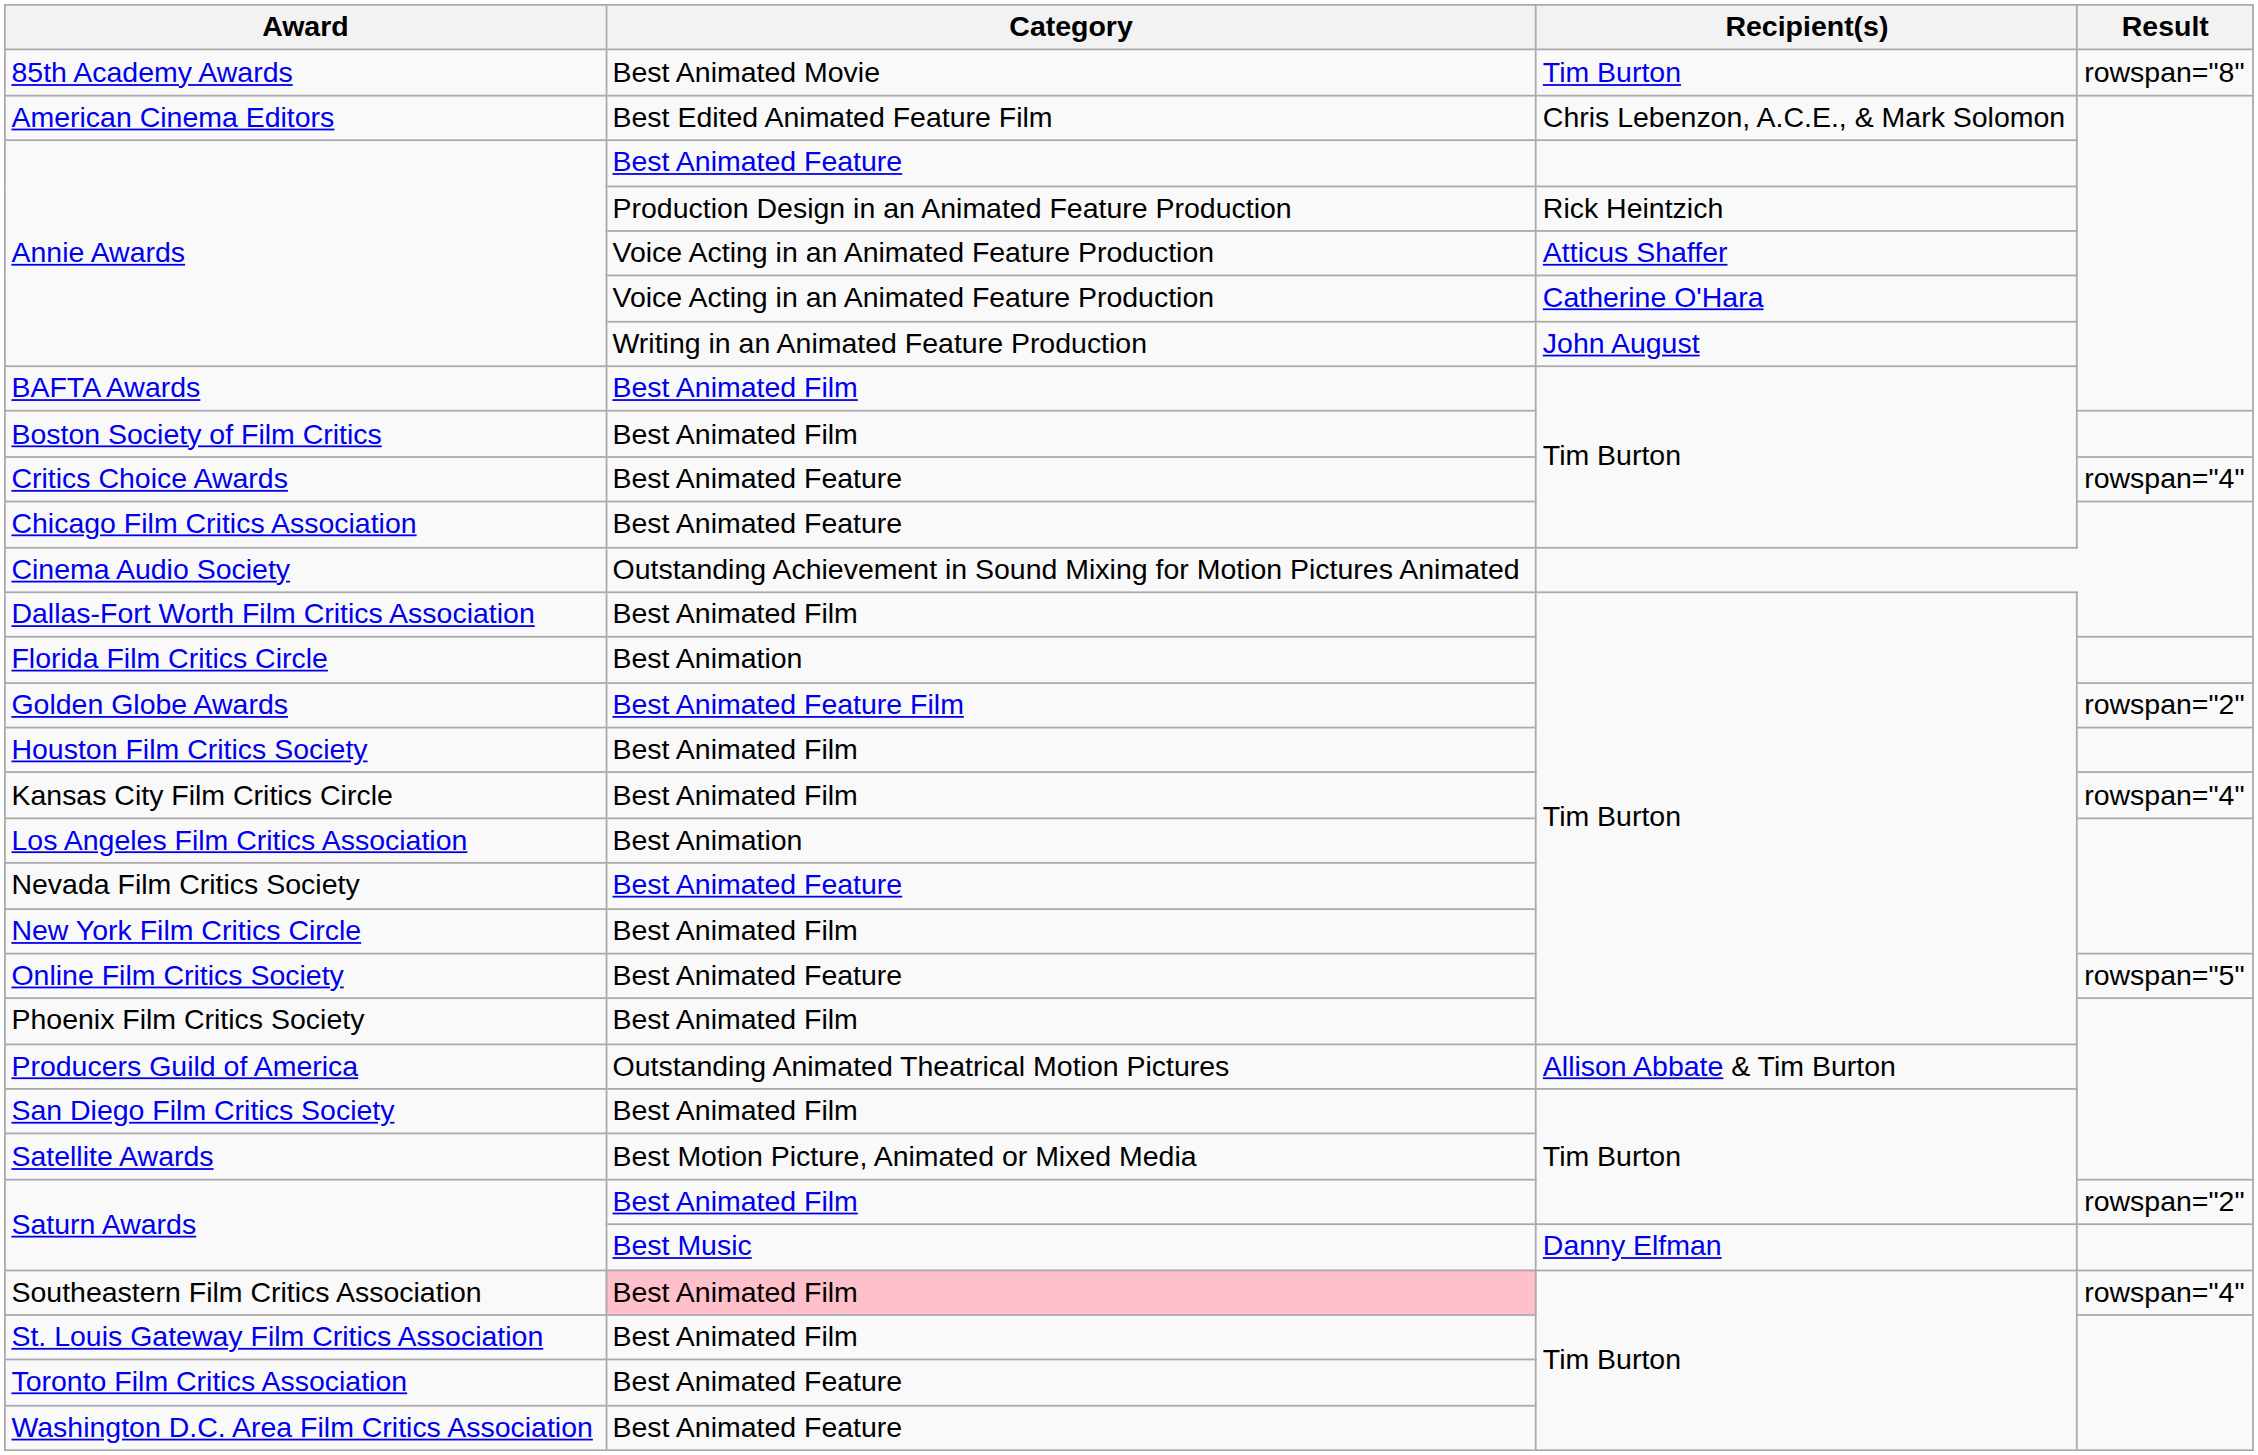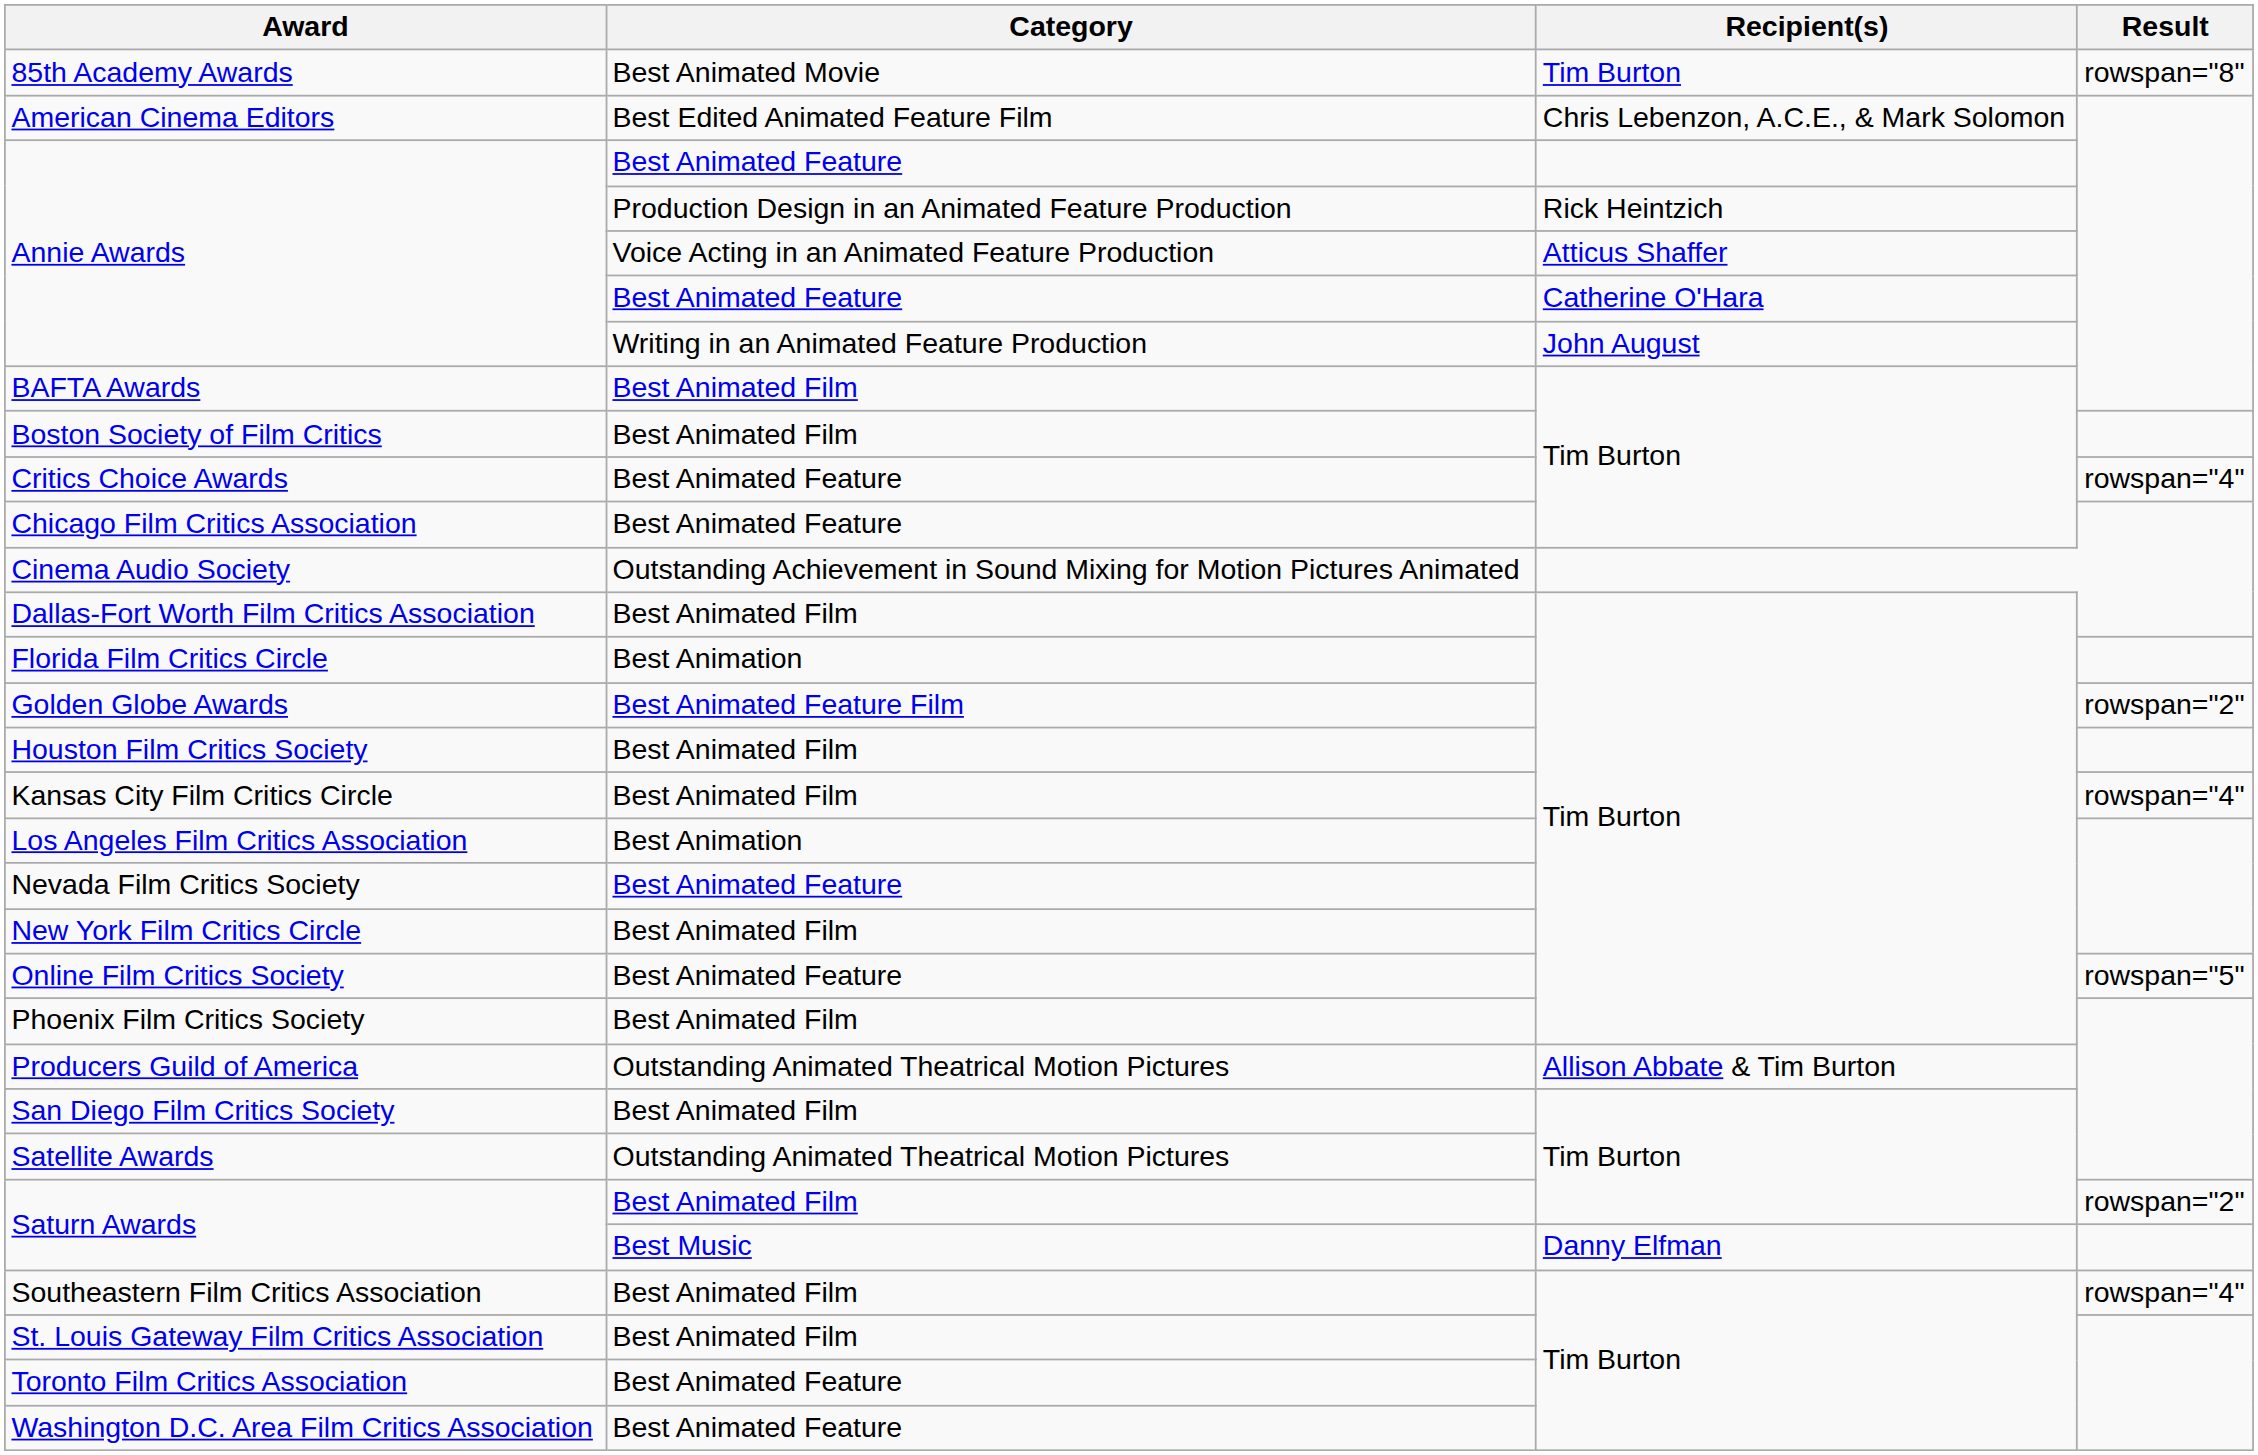Annie Awards / Catherine O'Hara | Category: Voice Acting in an Animated Feature Production -> Best Animated Feature
Satellite Awards | Category: Best Motion Picture, Animated or Mixed Media -> Outstanding Animated Theatrical Motion Pictures
Southeastern Film Critics Association | Category: pink background -> no background
